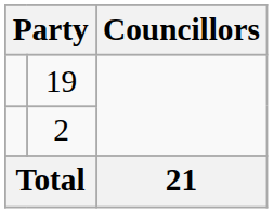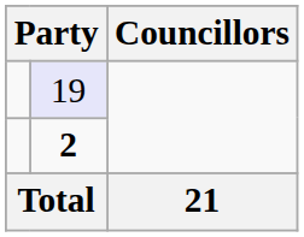19 | column 2: no background -> lavender background
2 | column 2: normal -> bold
